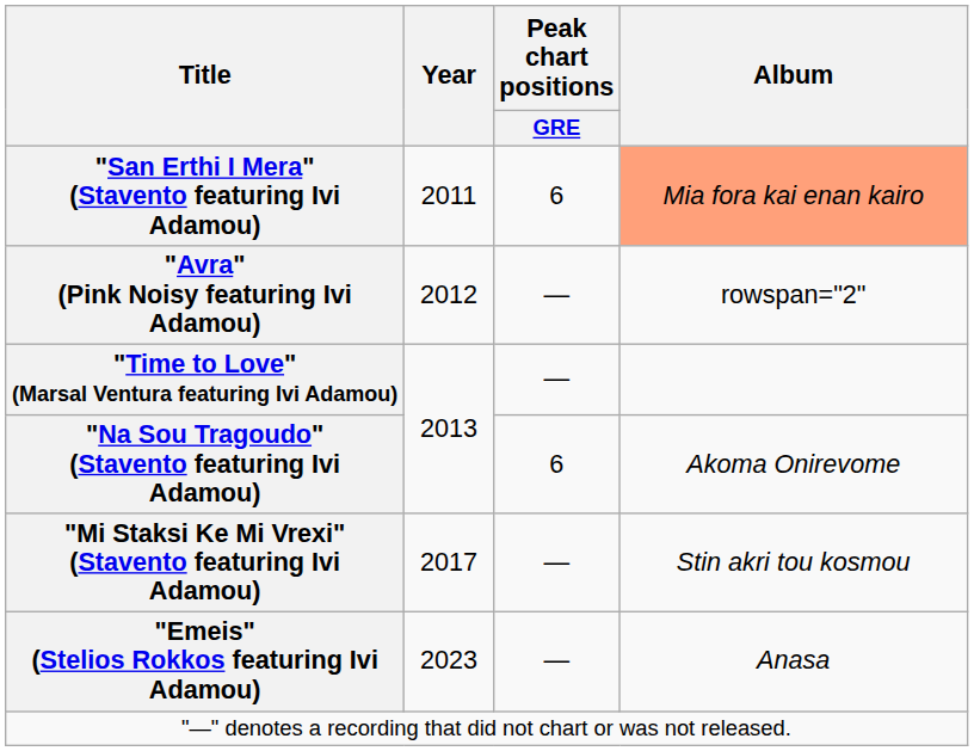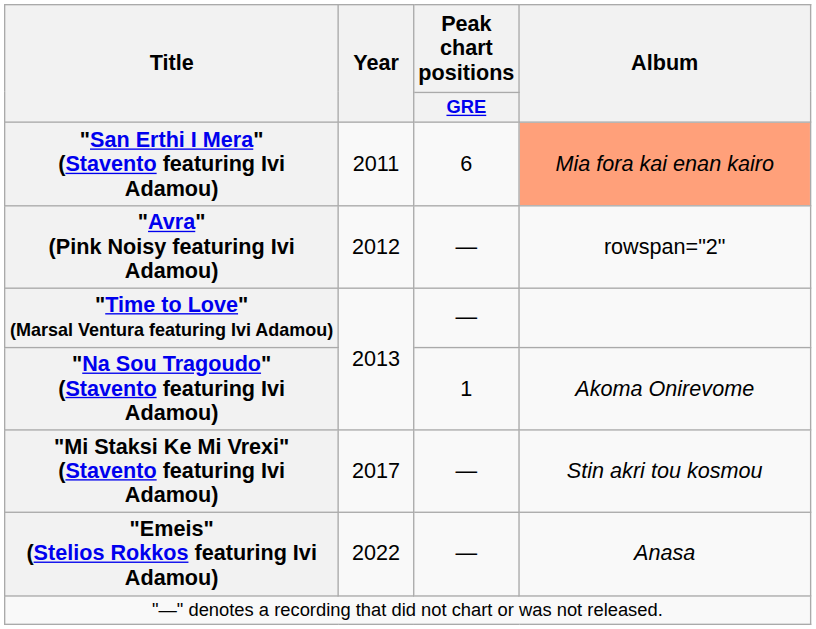"Na Sou Tragoudo" (Stavento featuring Ivi Adamou) | Peak chart positions / GRE: 6 -> 1
"Emeis" (Stelios Rokkos featuring Ivi Adamou) | Year: 2023 -> 2022
